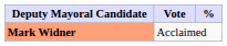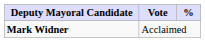Mark Widner | Deputy Mayoral Candidate: lightsalmon background -> no background
